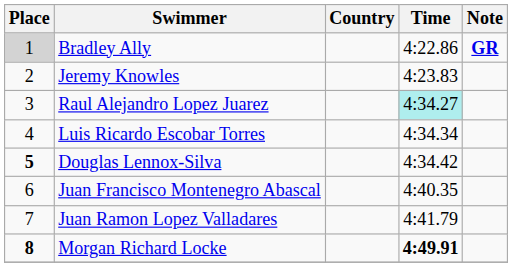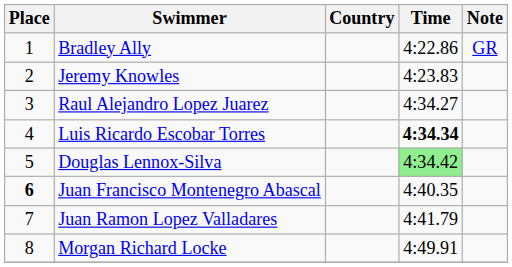Bradley Ally | Place: lightgrey background -> no background
Bradley Ally | Note: bold -> normal
Raul Alejandro Lopez Juarez | Time: paleturquoise background -> no background
Luis Ricardo Escobar Torres | Time: normal -> bold
Douglas Lennox-Silva | Place: bold -> normal
Douglas Lennox-Silva | Time: no background -> lightgreen background
Juan Francisco Montenegro Abascal | Place: normal -> bold
Morgan Richard Locke | Place: bold -> normal
Morgan Richard Locke | Time: bold -> normal
